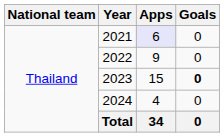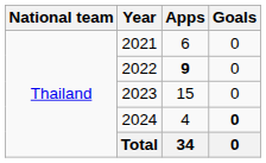2021 | Apps: lavender background -> no background
2022 | Apps: normal -> bold
2023 | Goals: bold -> normal
2024 | Goals: normal -> bold
